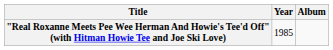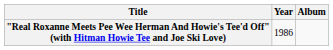row 2 | Year: 1985 -> 1986
